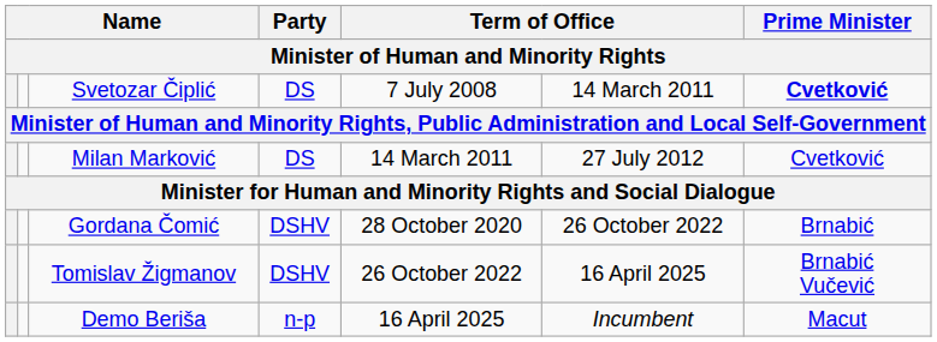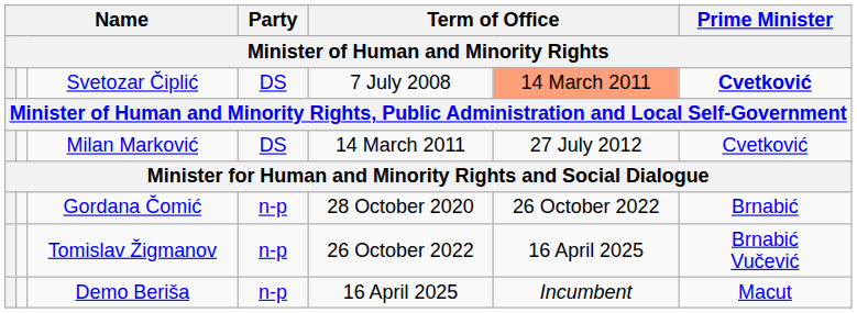Svetozar Čiplić | column 6: no background -> lightsalmon background
Gordana Čomić | Party: DSHV -> n-p
Tomislav Žigmanov | Party: DSHV -> n-p
